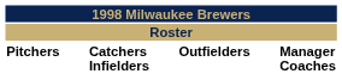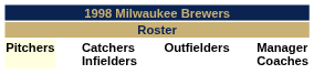Pitchers | column 1: no background -> lightyellow background
